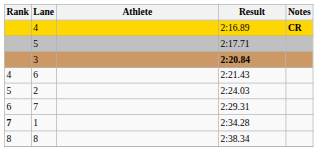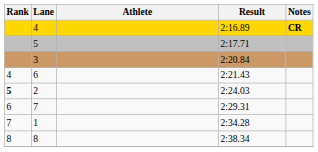3 | Result: bold -> normal
2 | Rank: normal -> bold
1 | Rank: bold -> normal
